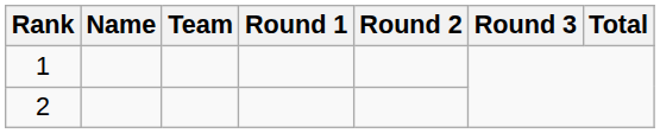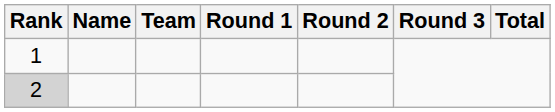2 | Rank: no background -> lightgrey background
